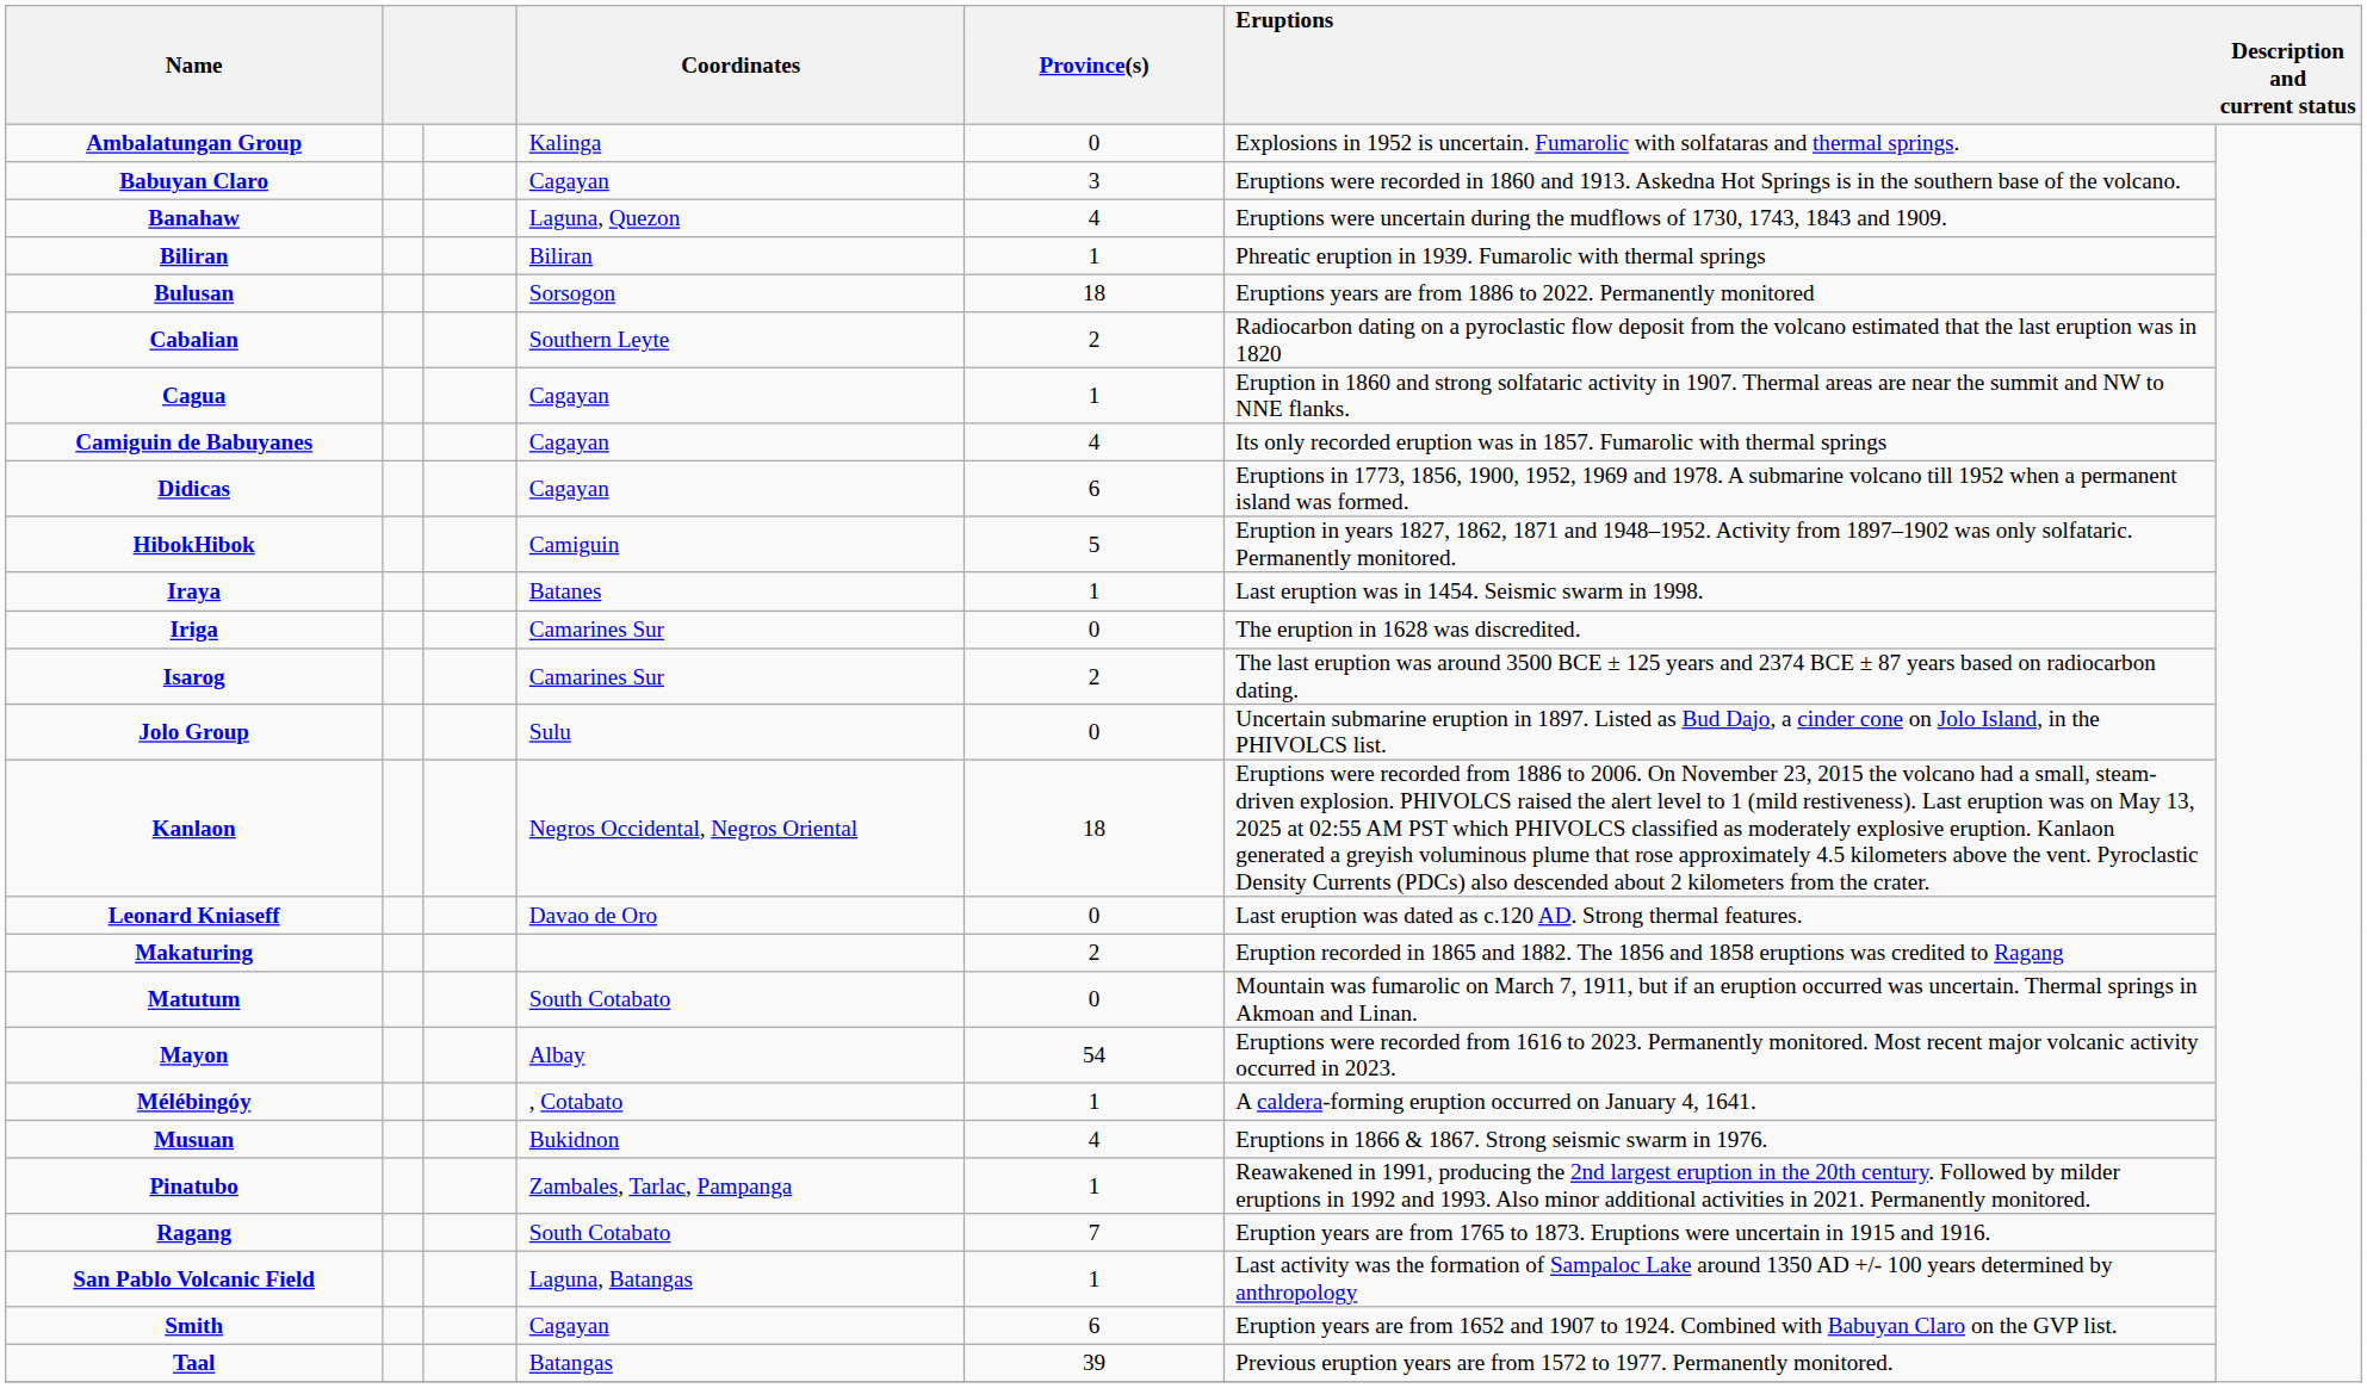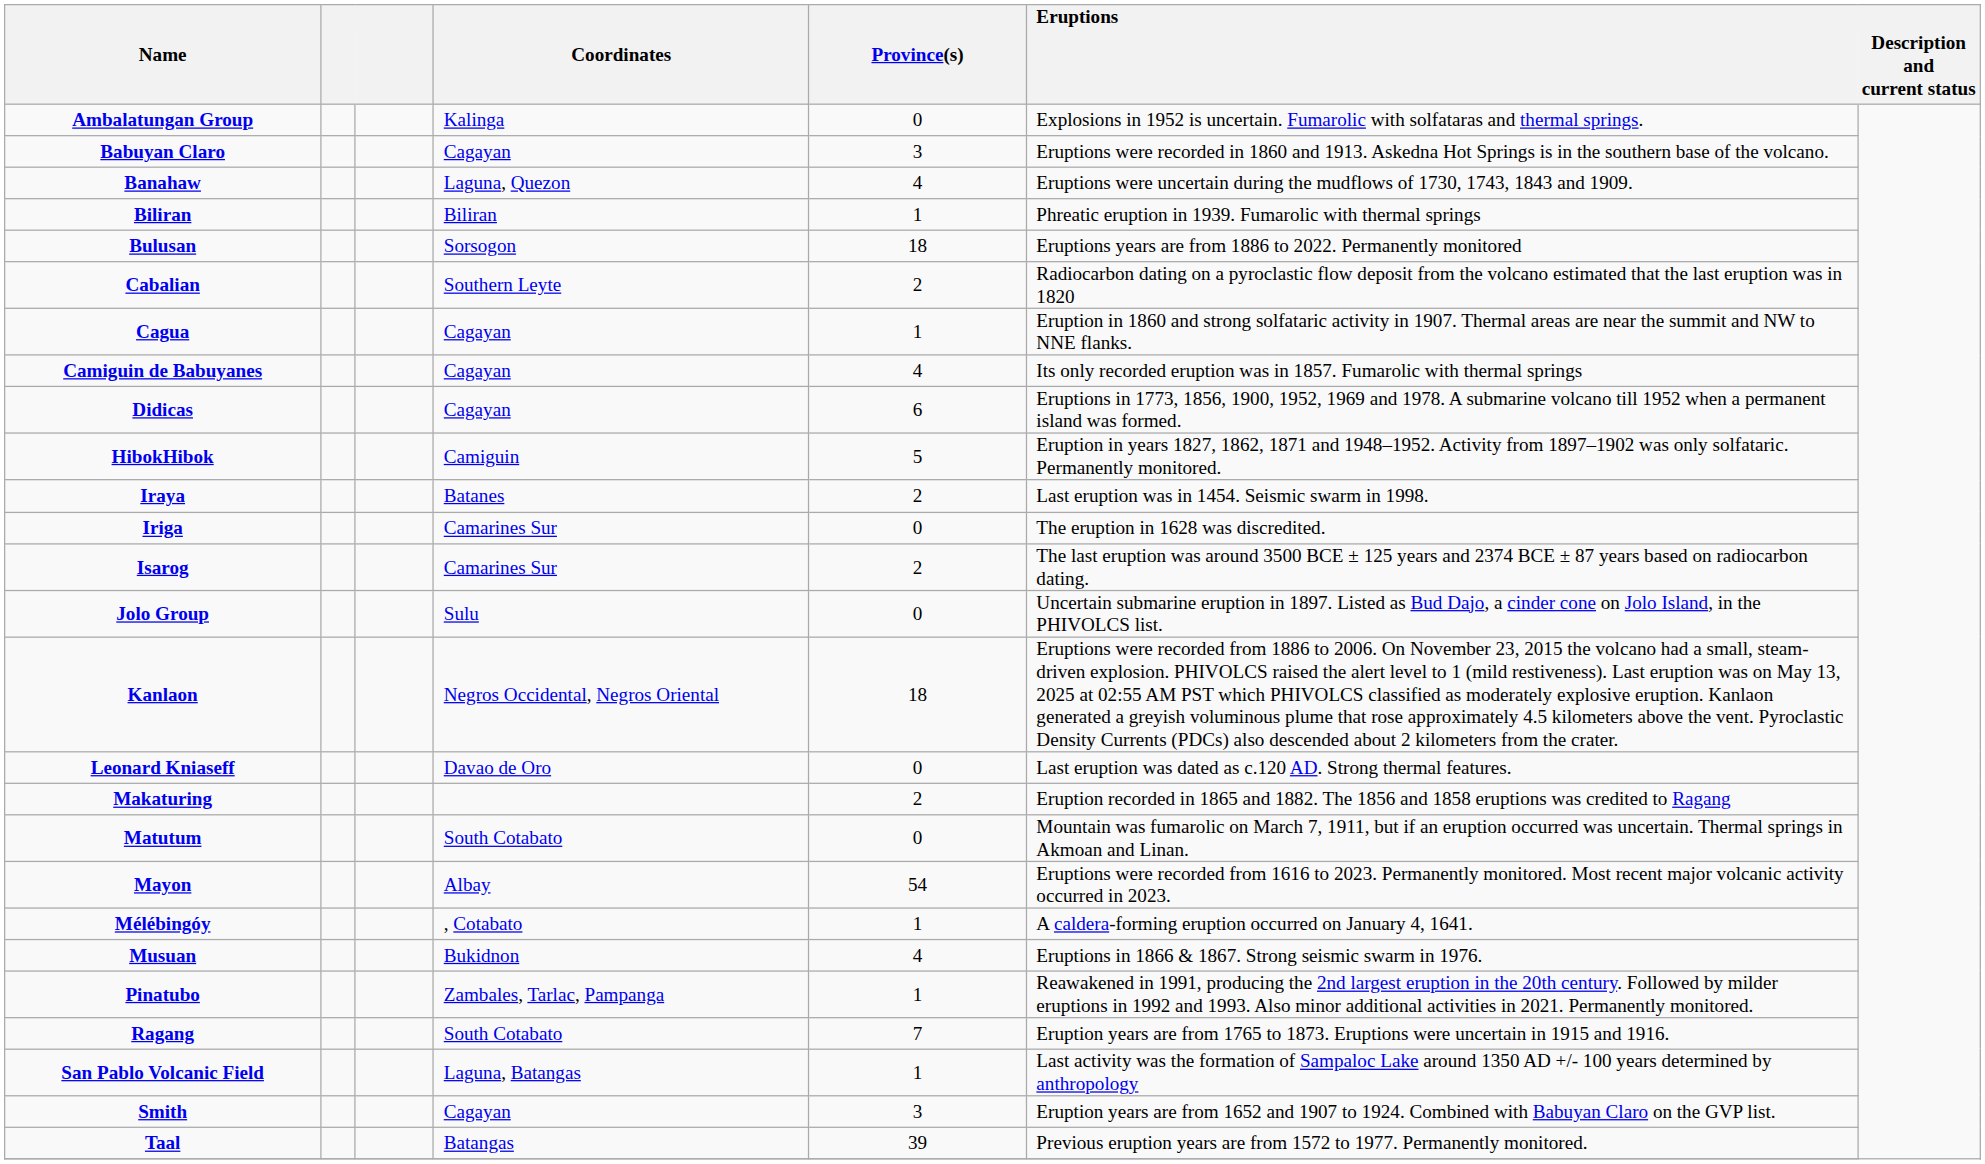Iraya | Province(s): 1 -> 2
Smith | Province(s): 6 -> 3
